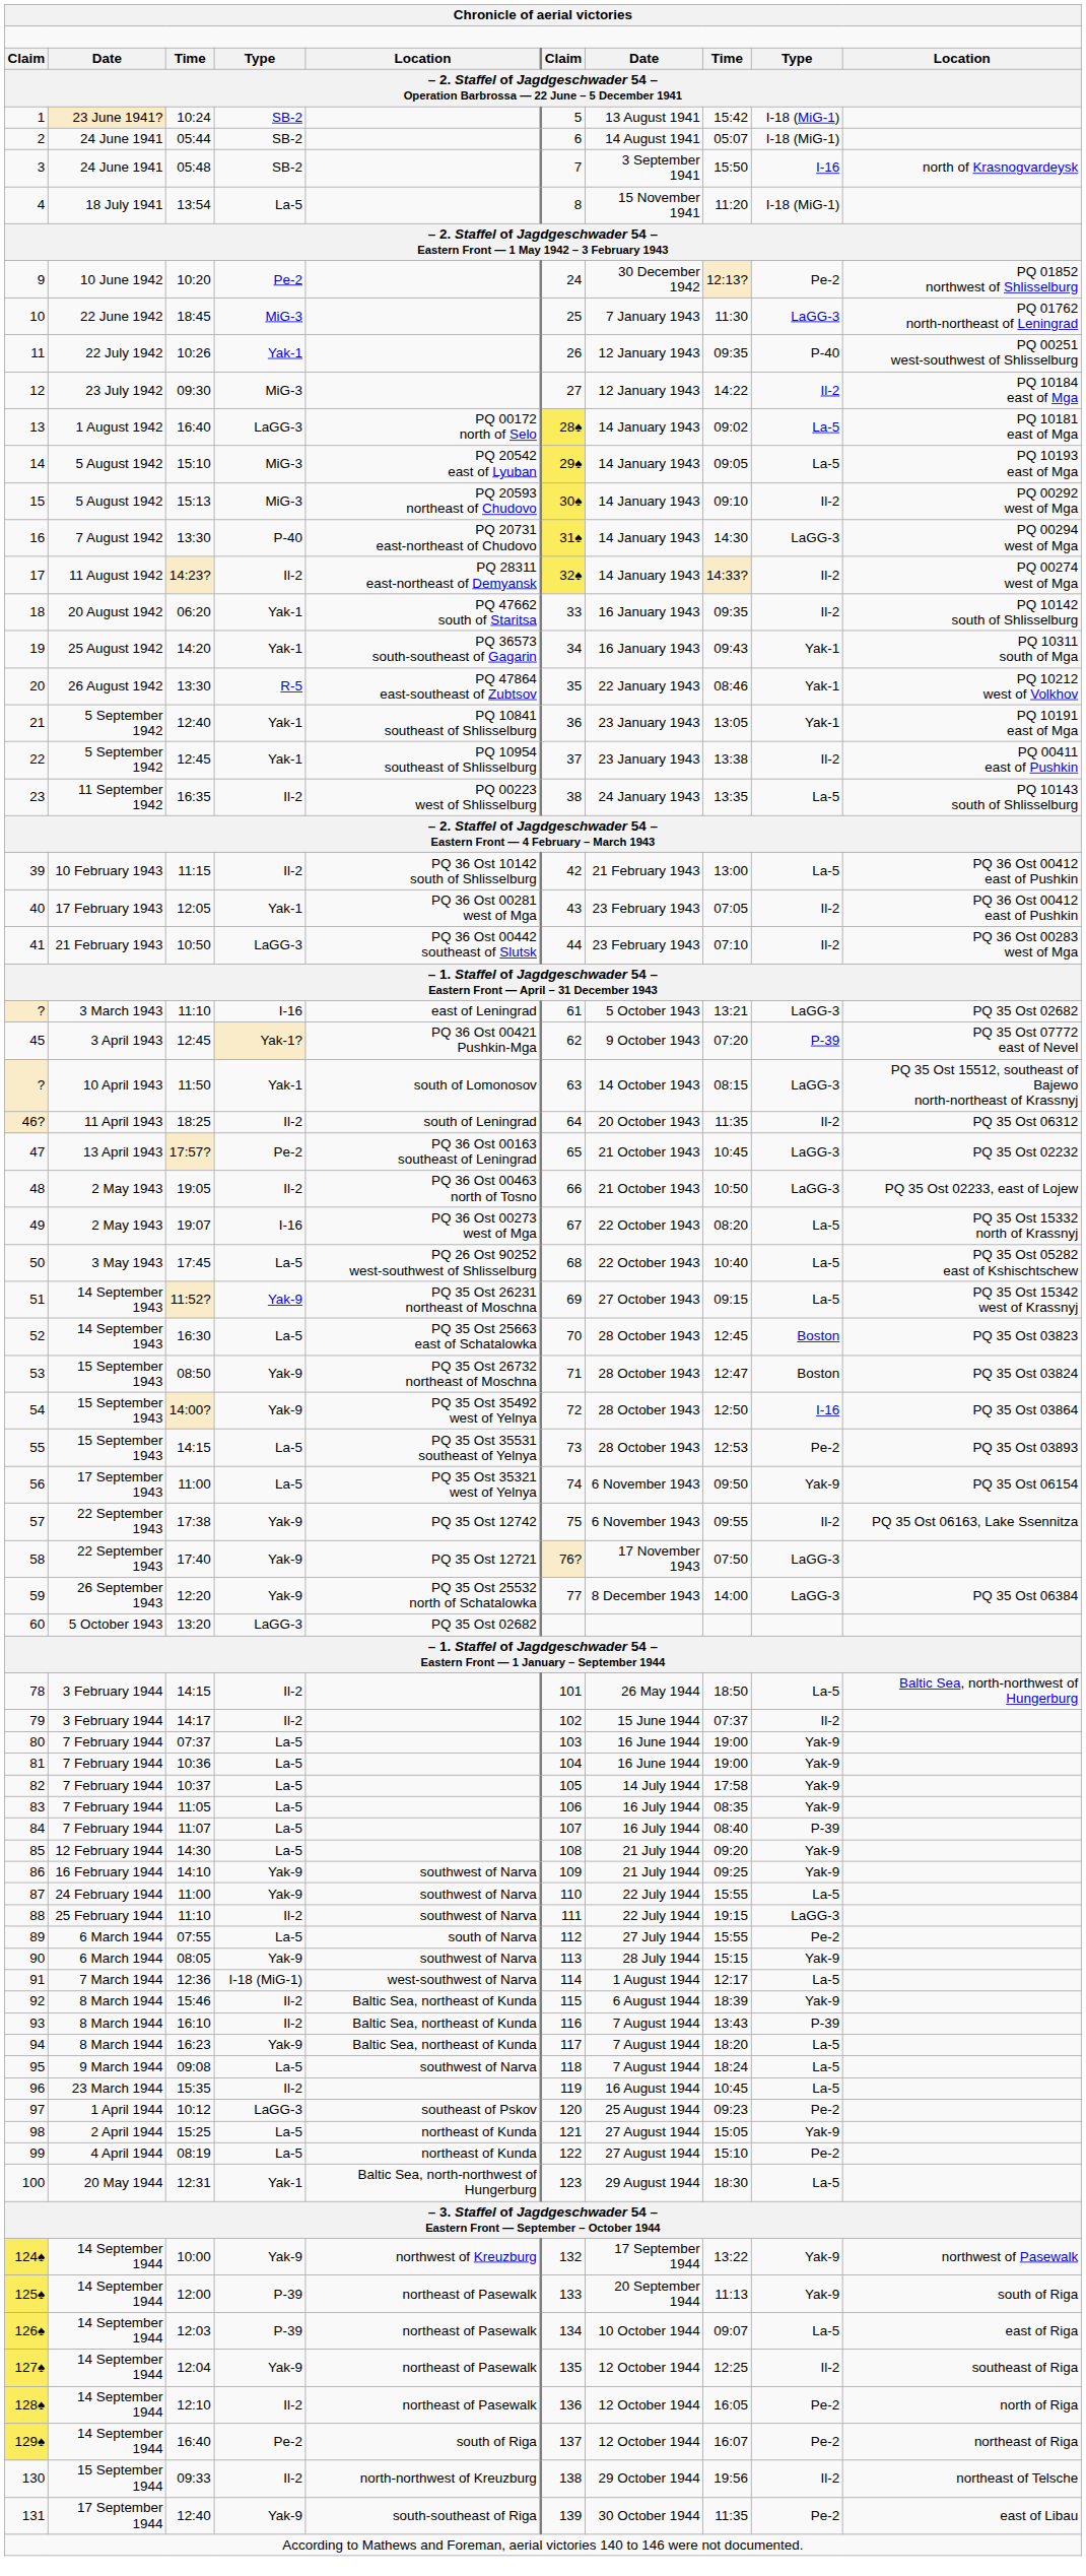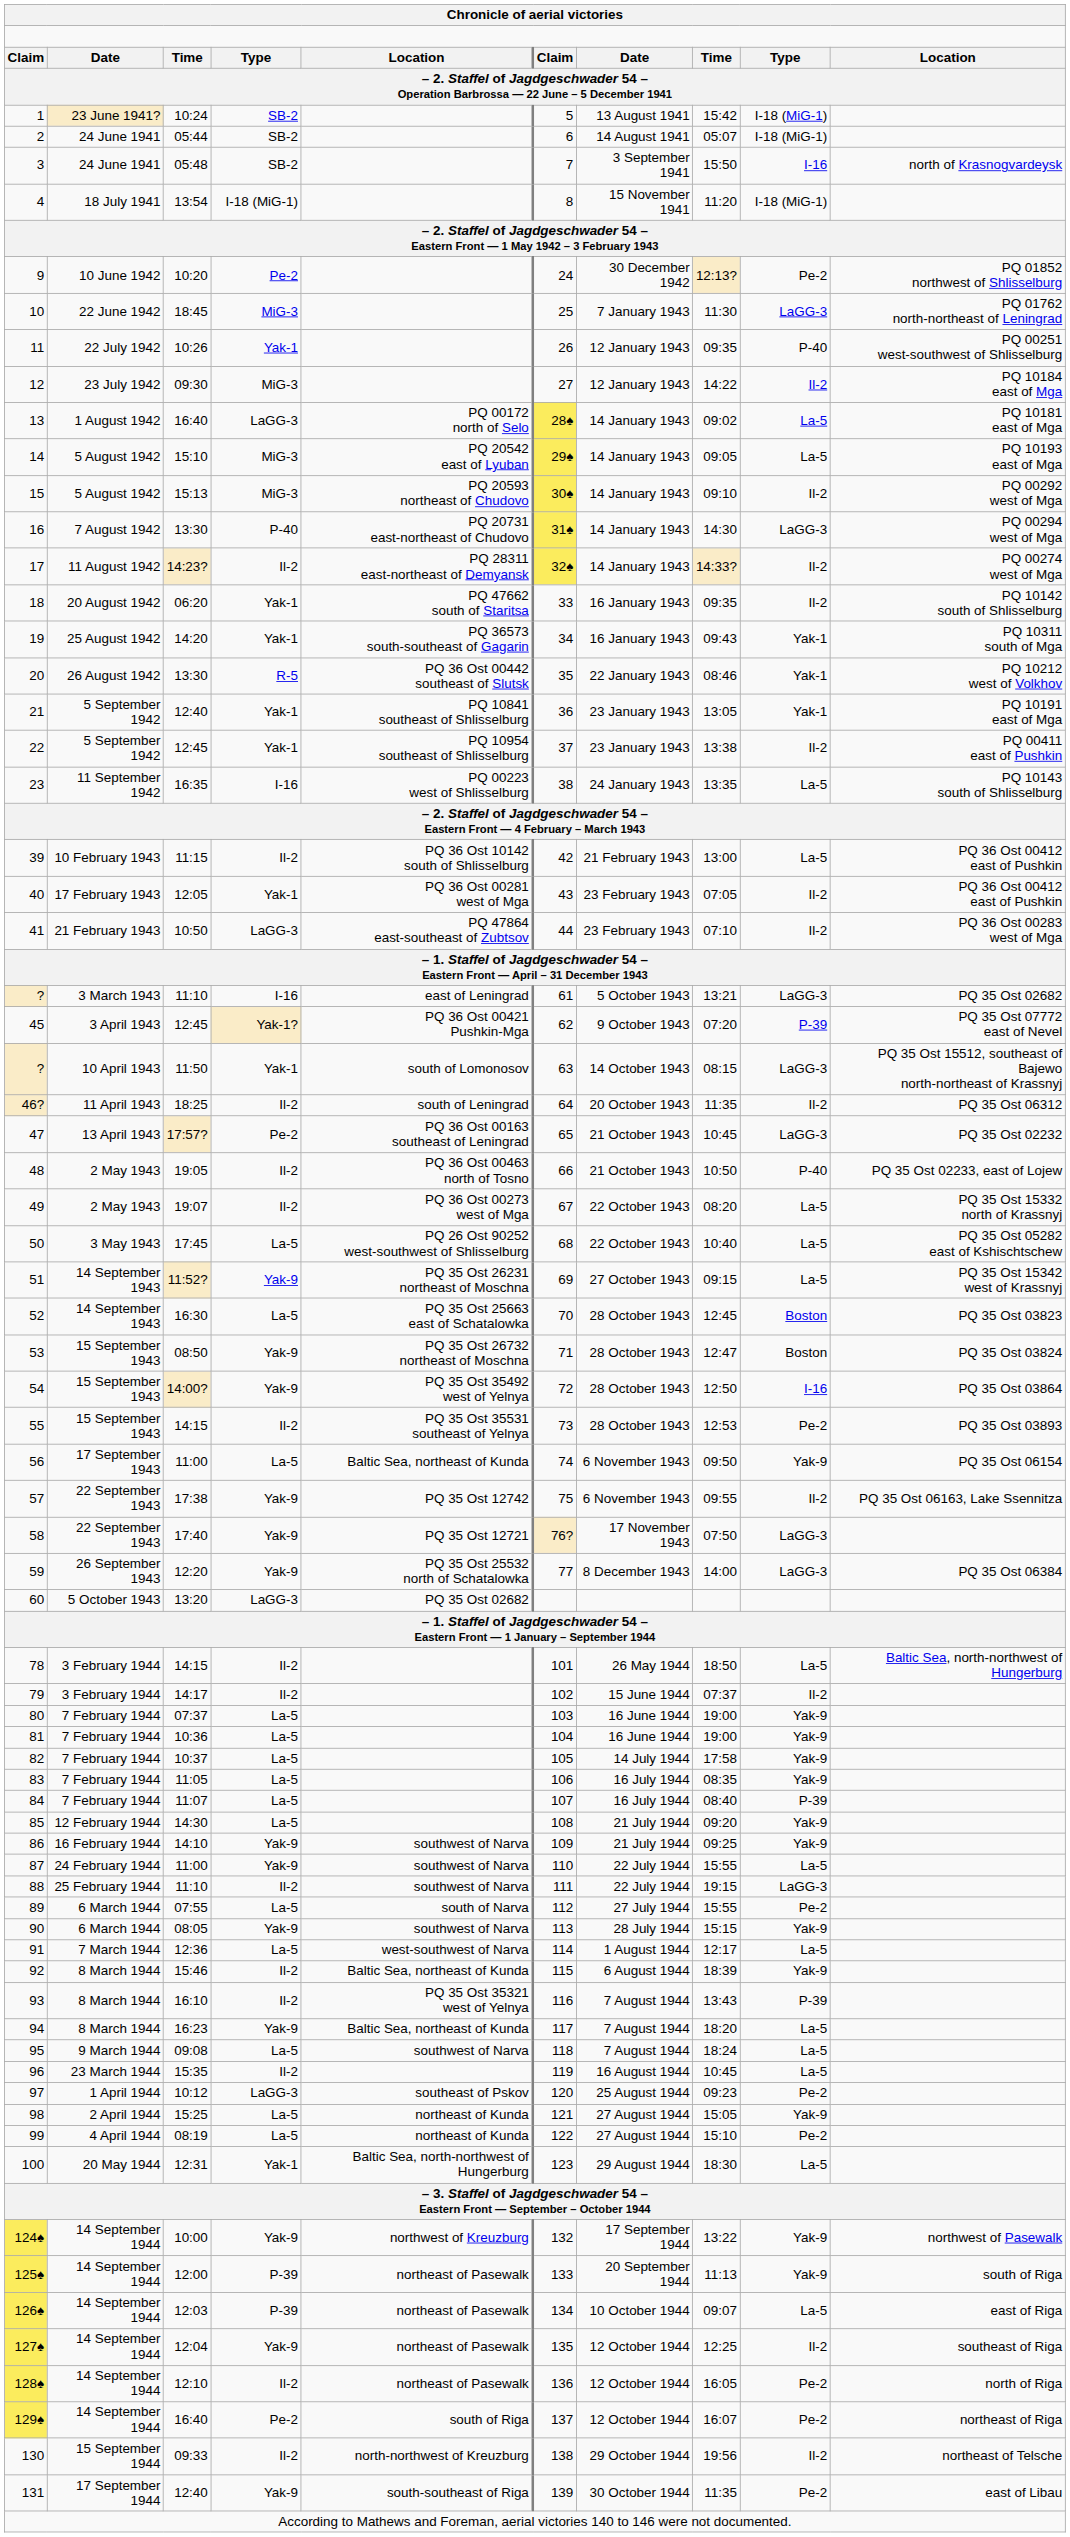4 | column 4: La-5 -> I-18 (MiG-1)
20 | column 5: PQ 47864 east-southeast of Zubtsov -> PQ 36 Ost 00442 southeast of Slutsk
23 | column 4: Il-2 -> I-16
41 | column 5: PQ 36 Ost 00442 southeast of Slutsk -> PQ 47864 east-southeast of Zubtsov
48 | column 9: LaGG-3 -> P-40
49 | column 4: I-16 -> Il-2
55 | column 4: La-5 -> Il-2
56 | column 5: PQ 35 Ost 35321 west of Yelnya -> Baltic Sea, northeast of Kunda
91 | column 4: I-18 (MiG-1) -> La-5
93 | column 5: Baltic Sea, northeast of Kunda -> PQ 35 Ost 35321 west of Yelnya
